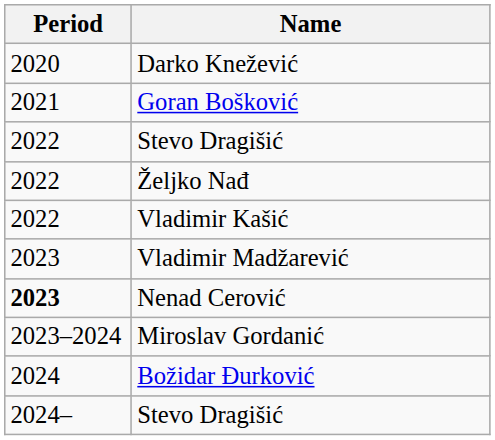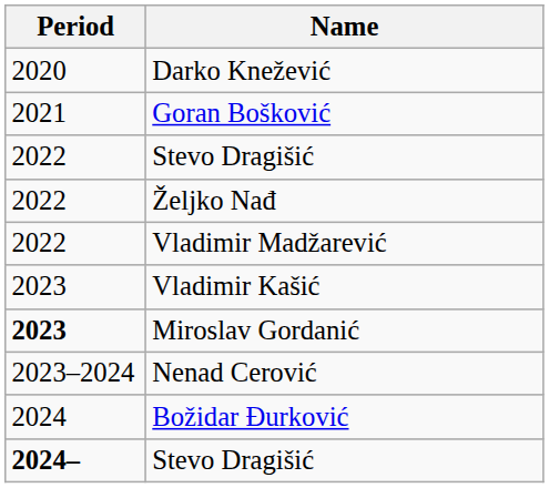row 6 | Name: Vladimir Kašić -> Vladimir Madžarević
row 7 | Name: Vladimir Madžarević -> Vladimir Kašić
row 8 | Name: Nenad Cerović -> Miroslav Gordanić
row 9 | Name: Miroslav Gordanić -> Nenad Cerović
row 11 | Period: normal -> bold
